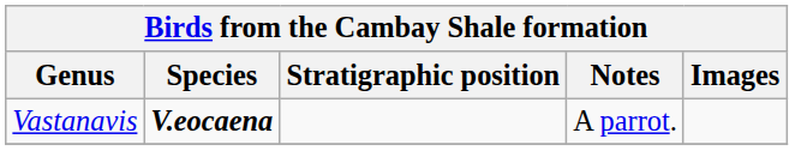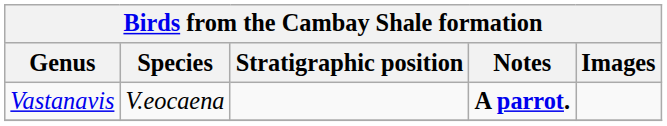Vastanavis | Species: bold -> normal
Vastanavis | Notes: normal -> bold
